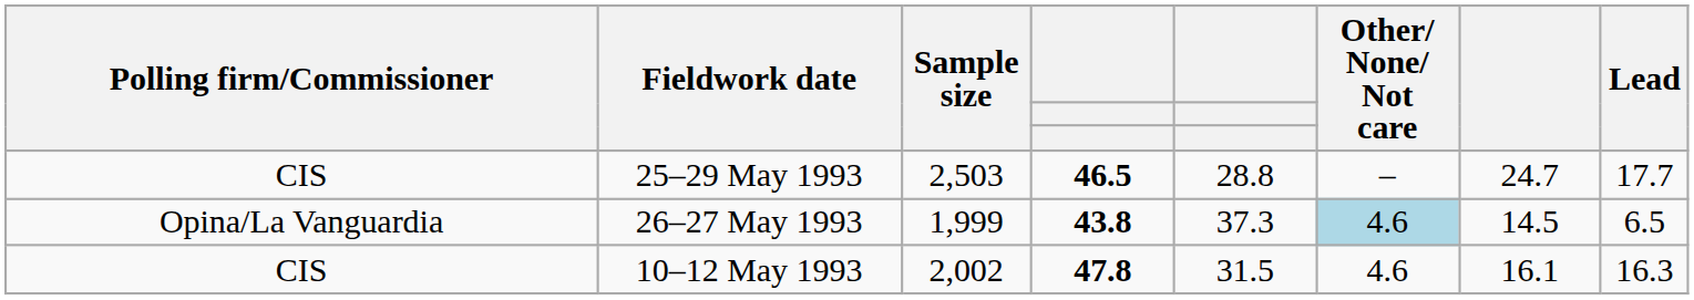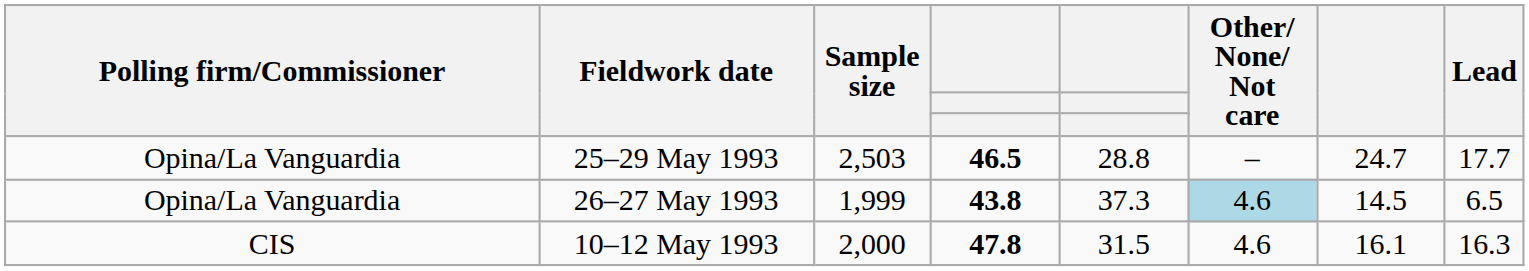25–29 May 1993 | Polling firm/Commissioner: CIS -> Opina/La Vanguardia
10–12 May 1993 | Sample size: 2,002 -> 2,000
